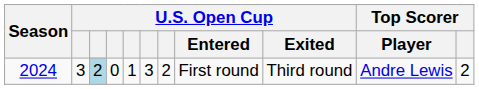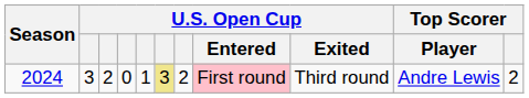2024 | column 3: lightblue background -> no background
2024 | column 6: no background -> khaki background
2024 | U.S. Open Cup / Entered: no background -> pink background
